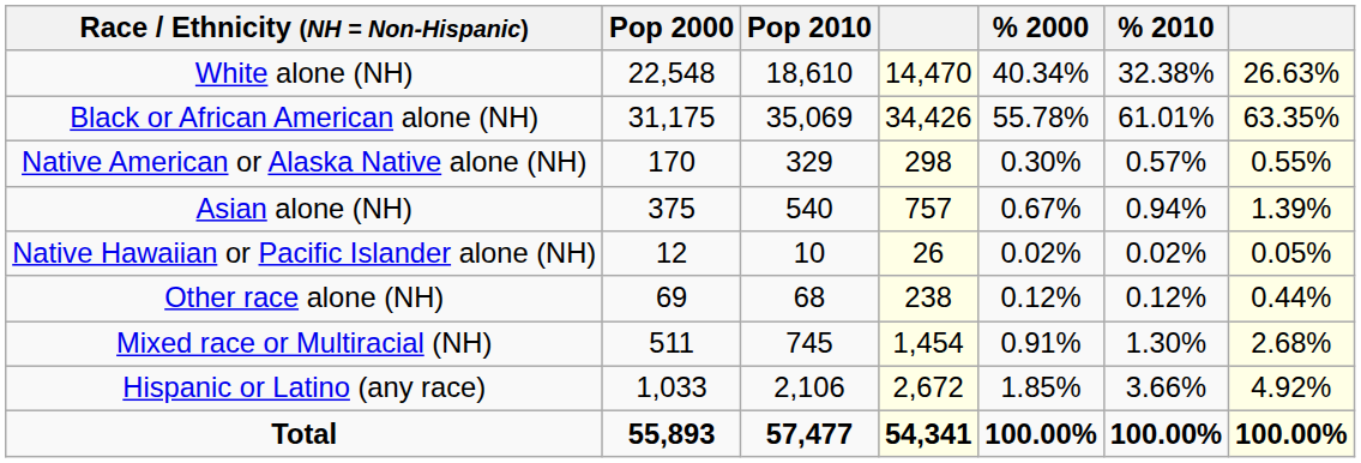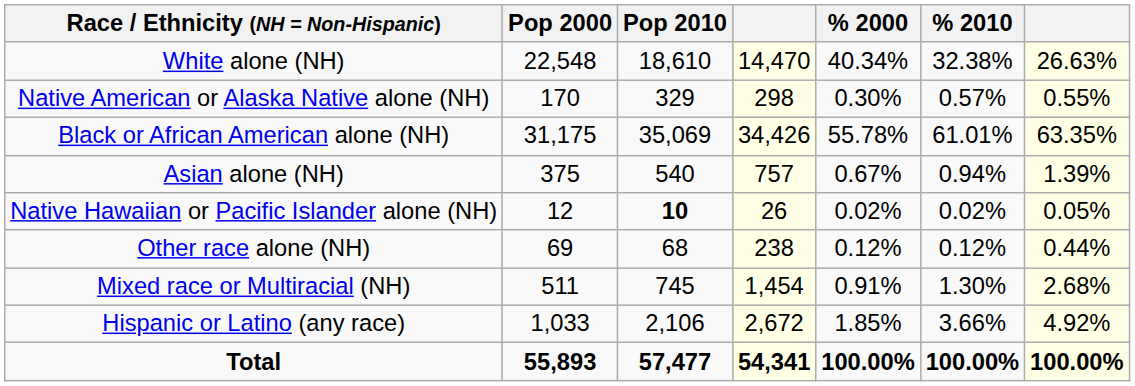rows swapped: Black or African American alone (NH) <-> Native American or Alaska Native alone (NH)
Native Hawaiian or Pacific Islander alone (NH) | Pop 2010: normal -> bold
